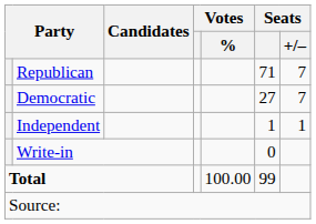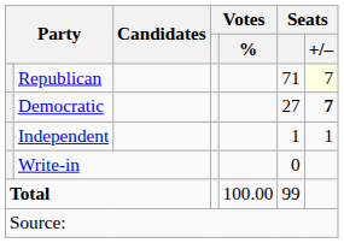Republican | Seats / +/–: no background -> lightyellow background
Democratic | Seats / +/–: normal -> bold
